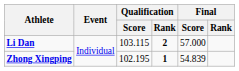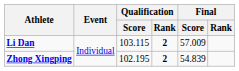Li Dan | Final / Score: 57.000 -> 57.009
Zhong Xingping | Qualification / Rank: 1 -> 2
